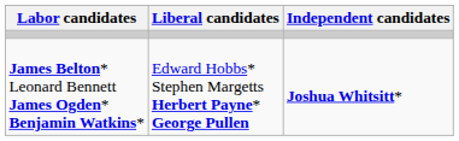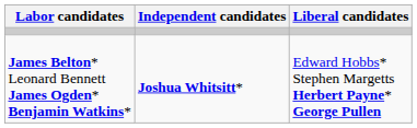columns swapped: Liberal candidates <-> Independent candidates
